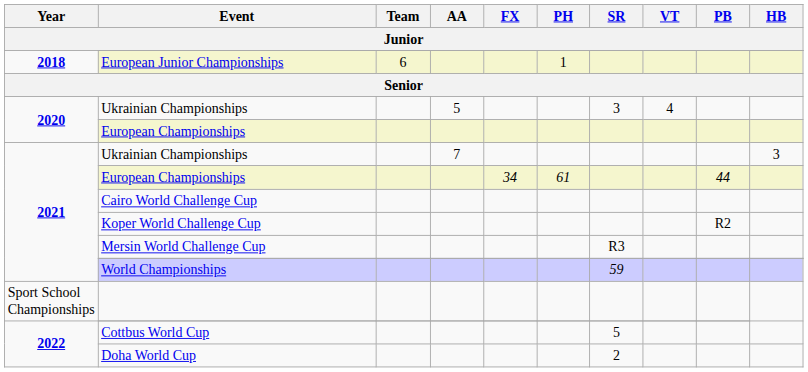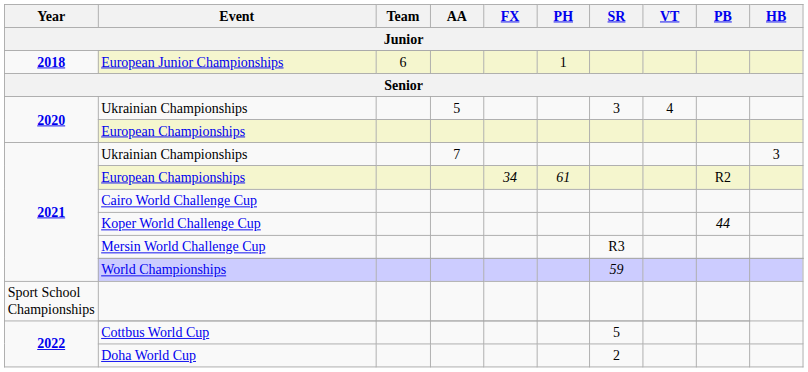2021 / European Championships | PB: 44 -> R2
Koper World Challenge Cup | PB: R2 -> 44
